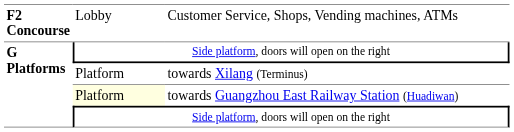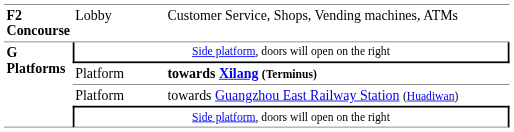towards Xilang (Terminus) | column 3: normal -> bold
towards Guangzhou East Railway Station (Huadiwan) | column 2: lightyellow background -> no background
